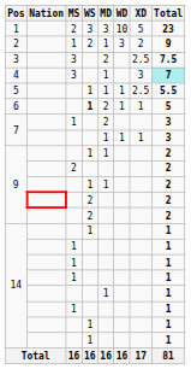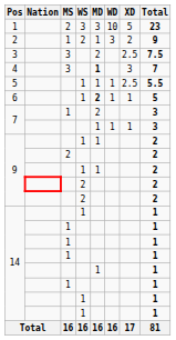4 | MD: normal -> bold
4 | Total: paleturquoise background -> no background
6 | WS: bold -> normal
6 | MD: normal -> bold
